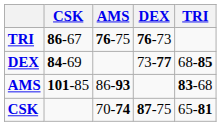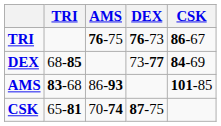columns swapped: TRI <-> CSK
